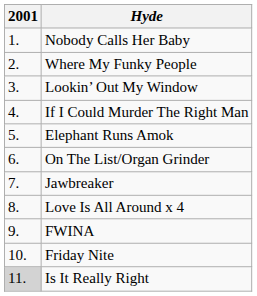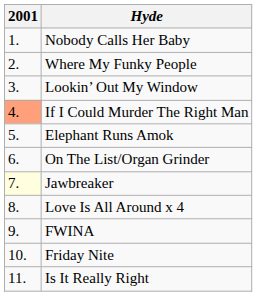If I Could Murder The Right Man | 2001: no background -> lightsalmon background
Jawbreaker | 2001: no background -> lightyellow background
Is It Really Right | 2001: lightgrey background -> no background
